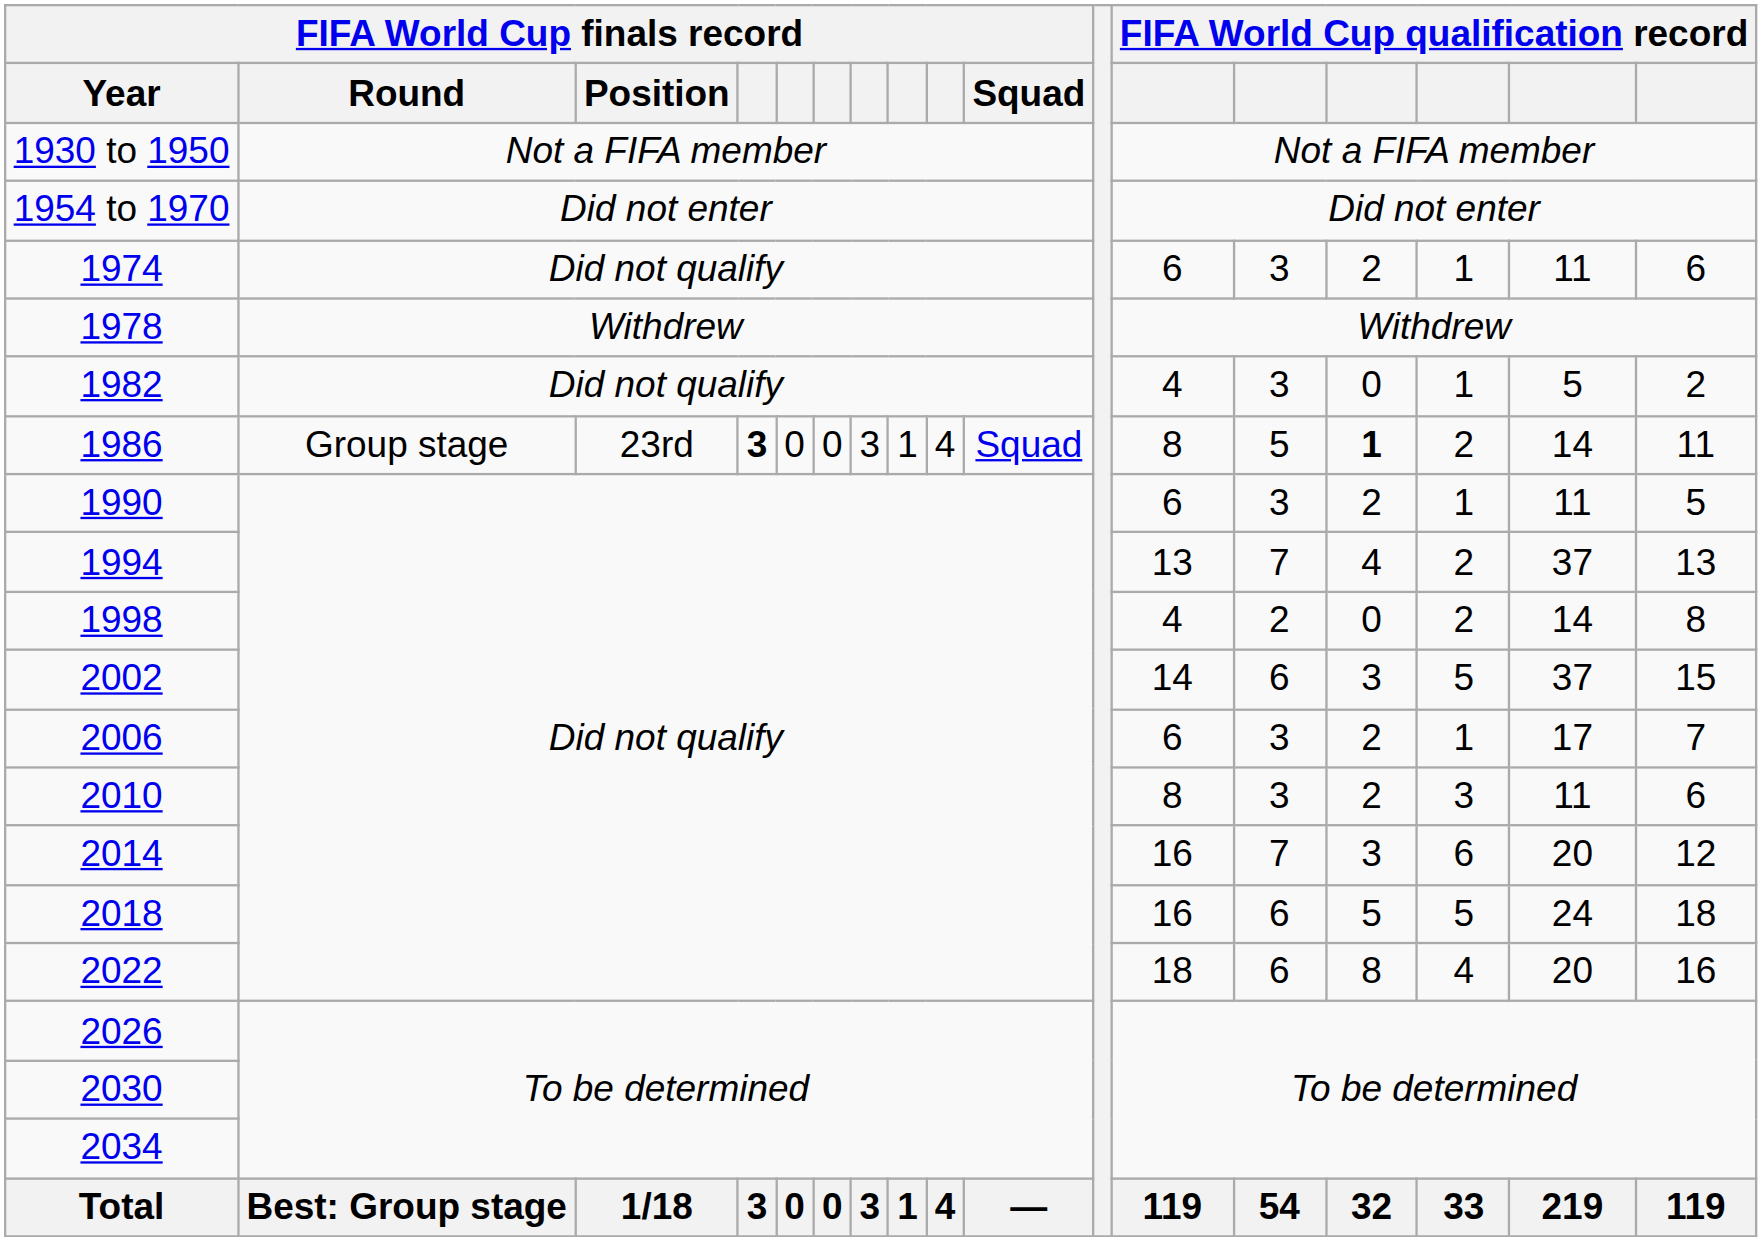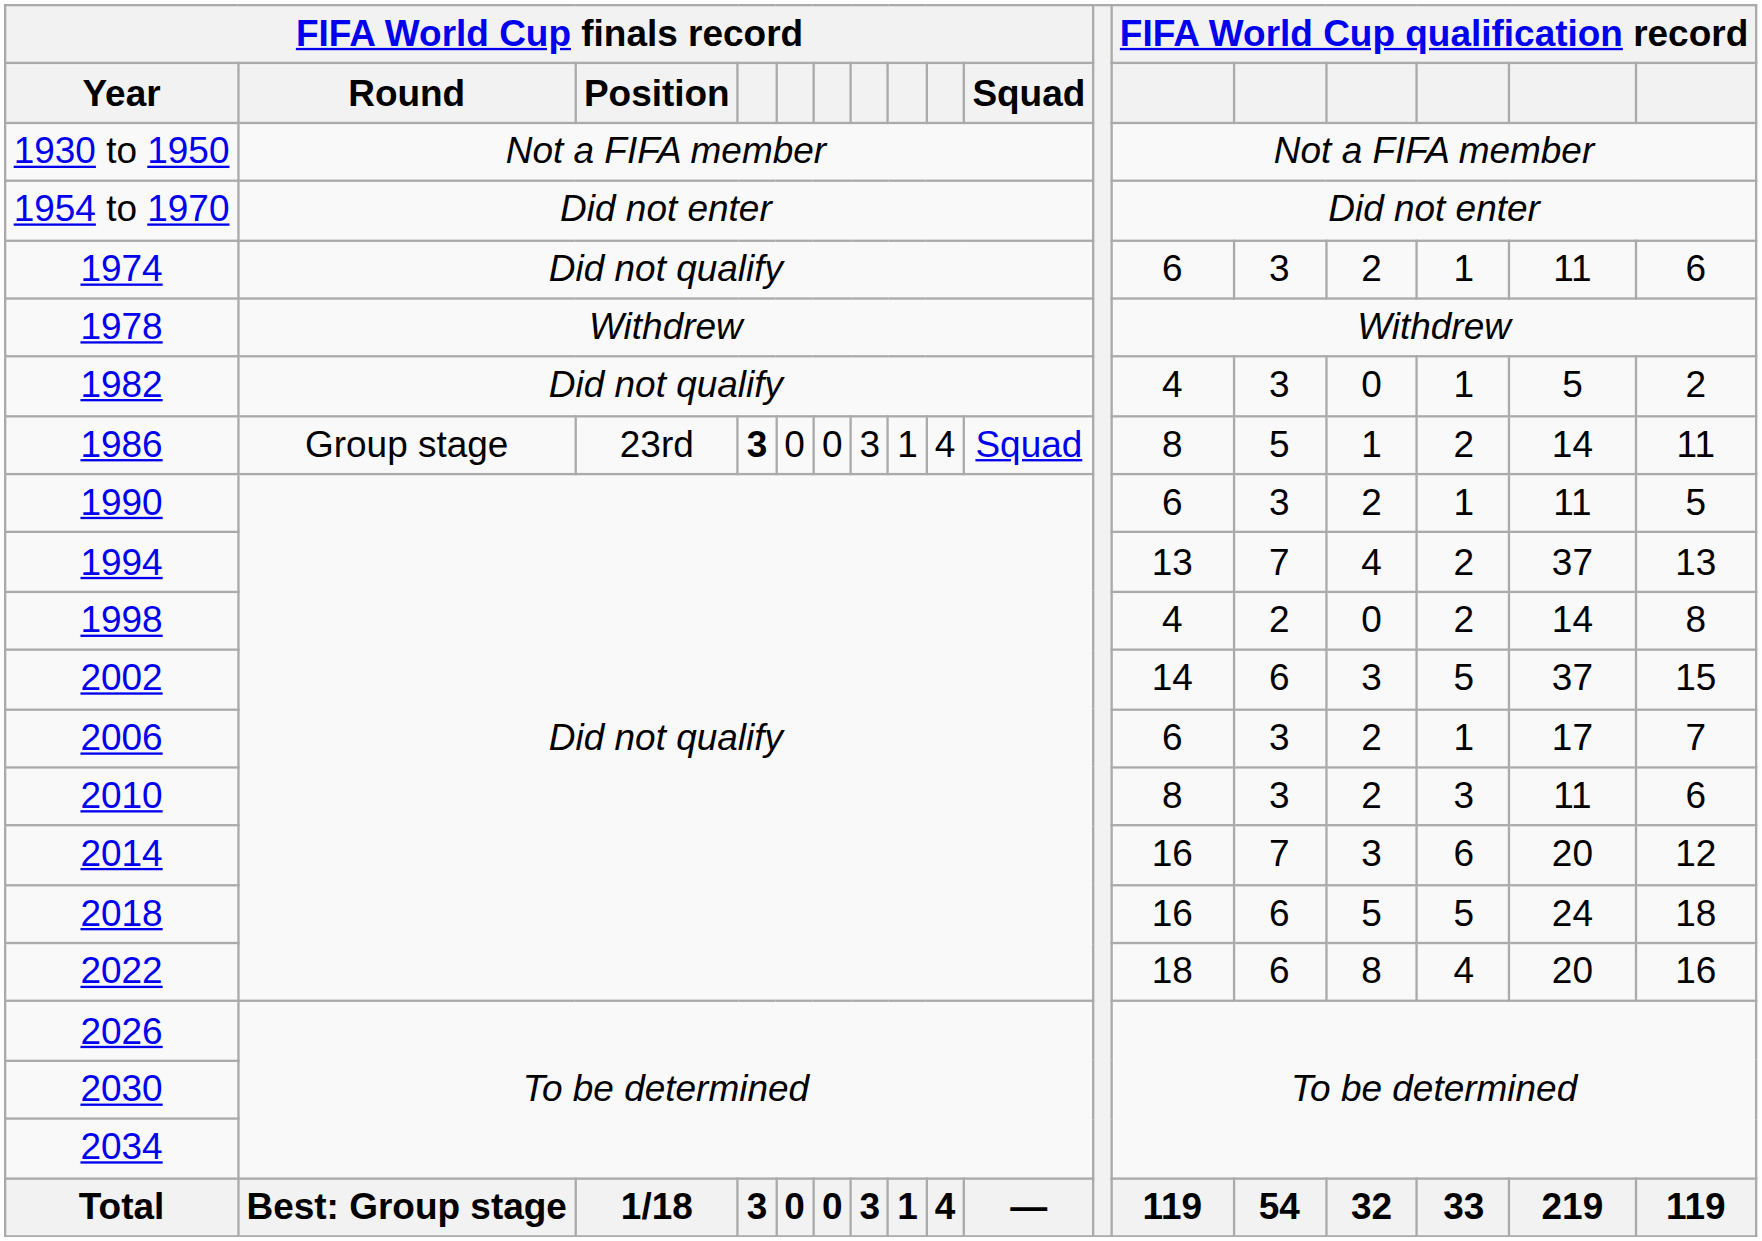1986 | column 14: bold -> normal
